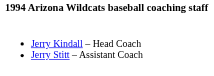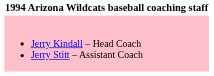Jerry Kindall – Head Coach Jerry Stitt – Assistant Coach | column 1: no background -> pink background
